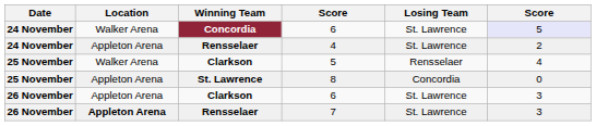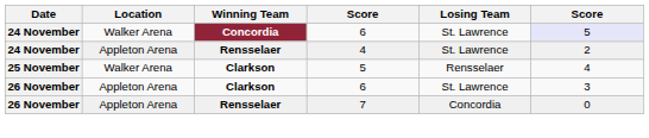- row: 25 November | Appleton Arena | St. Lawrence | 8 | Concordia | 0
7 | Location: bold -> normal
7 | Losing Team: St. Lawrence -> Concordia
7 | column 6: 3 -> 0
